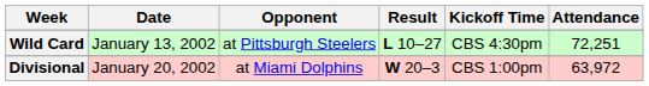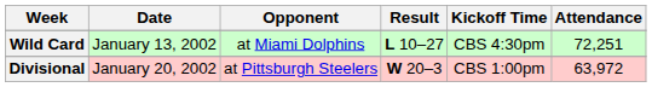Wild Card | Opponent: at Pittsburgh Steelers -> at Miami Dolphins
Divisional | Opponent: at Miami Dolphins -> at Pittsburgh Steelers
